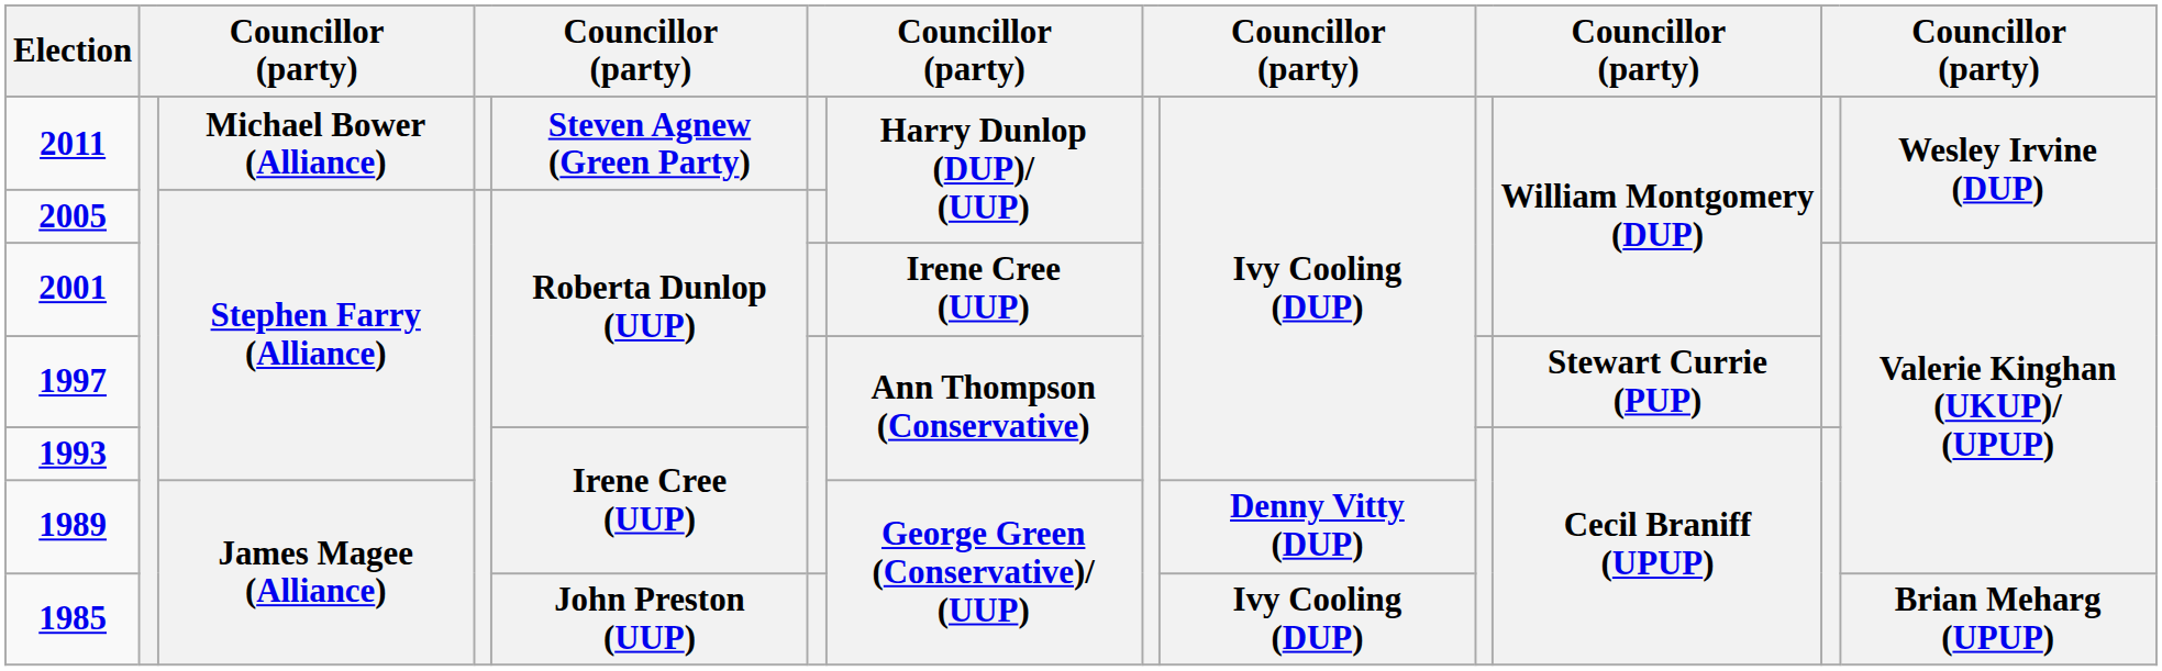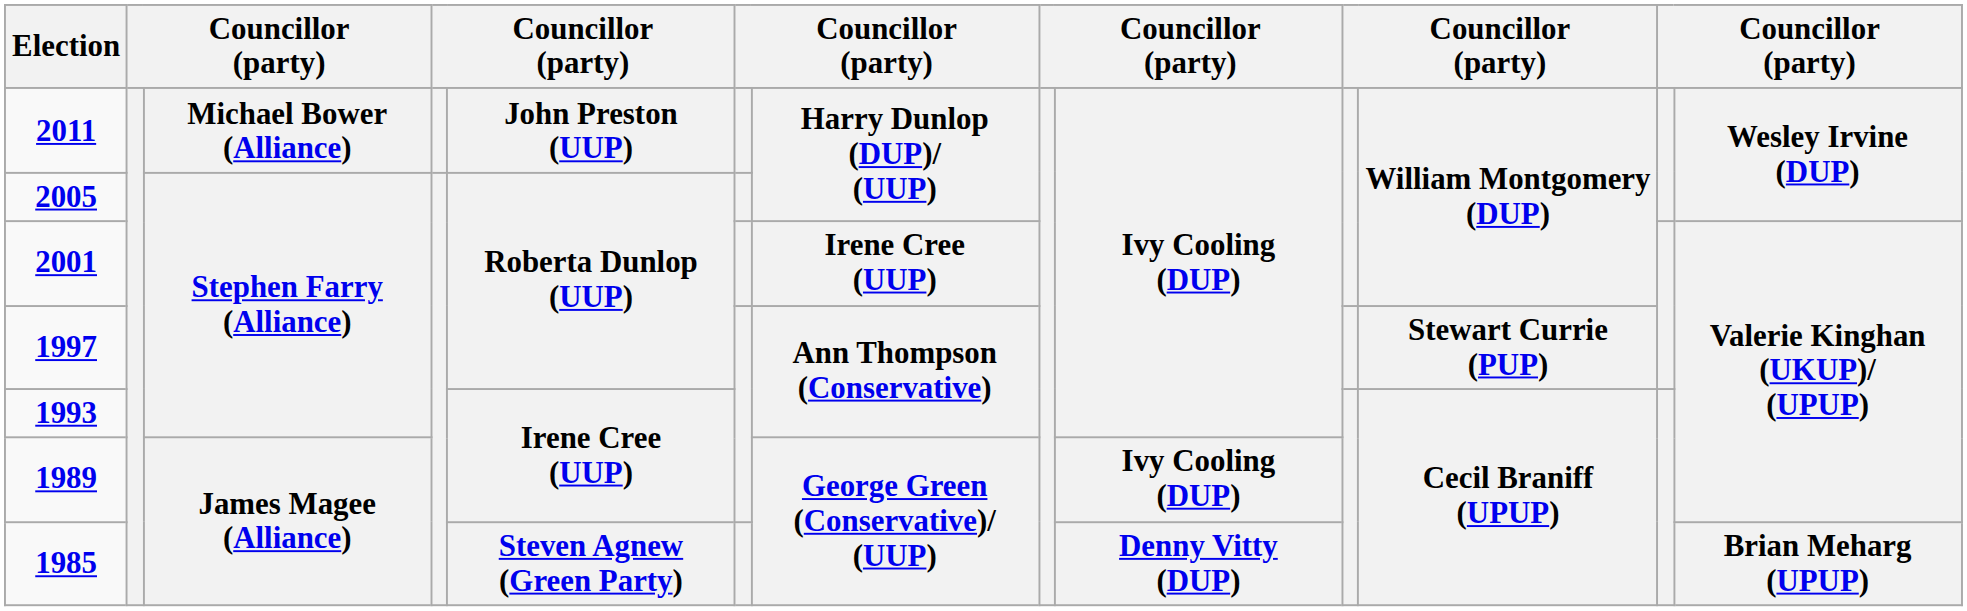2011 | column 5: Steven Agnew (Green Party) -> John Preston (UUP)
1989 | column 9: Denny Vitty (DUP) -> Ivy Cooling (DUP)
1985 | column 5: John Preston (UUP) -> Steven Agnew (Green Party)
1985 | column 9: Ivy Cooling (DUP) -> Denny Vitty (DUP)
